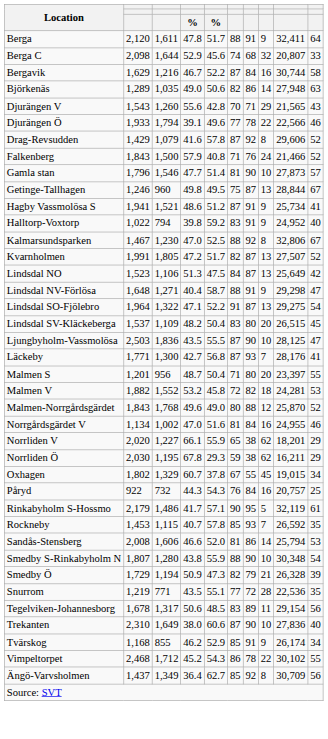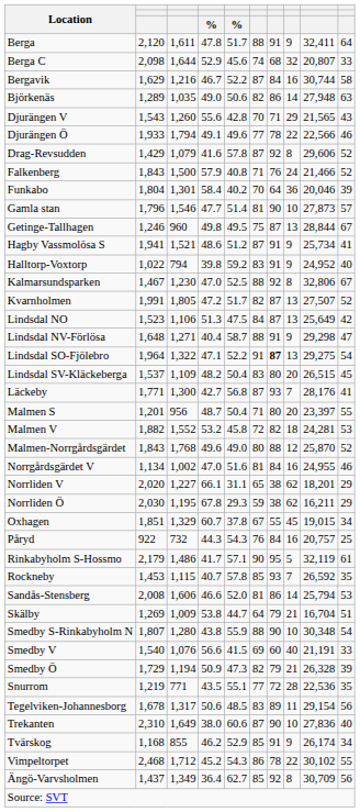Djurängen Ö | column 4: 39.1 -> 49.1
+ row: Funkabo | 1,804 | 1,301 | 58.4 | 40.2 | 70 | 64 | 36 | 20,046 | 39
Lindsdal SO-Fjölebro | column 7: normal -> bold
- row: Ljungbyholm-Vassmolösa | 2,503 | 1,836 | 43.5 | 55.5 | 87 | 90 | 10 | 28,125 | 47
Norrliden V | column 5: 55.9 -> 31.1
Oxhagen | column 2: 1,802 -> 1,851
+ row: Skälby | 1,269 | 1,009 | 53.8 | 44.7 | 64 | 79 | 21 | 16,704 | 51
+ row: Smedby V | 1,540 | 1,076 | 56.6 | 41.5 | 69 | 60 | 40 | 21,191 | 33
